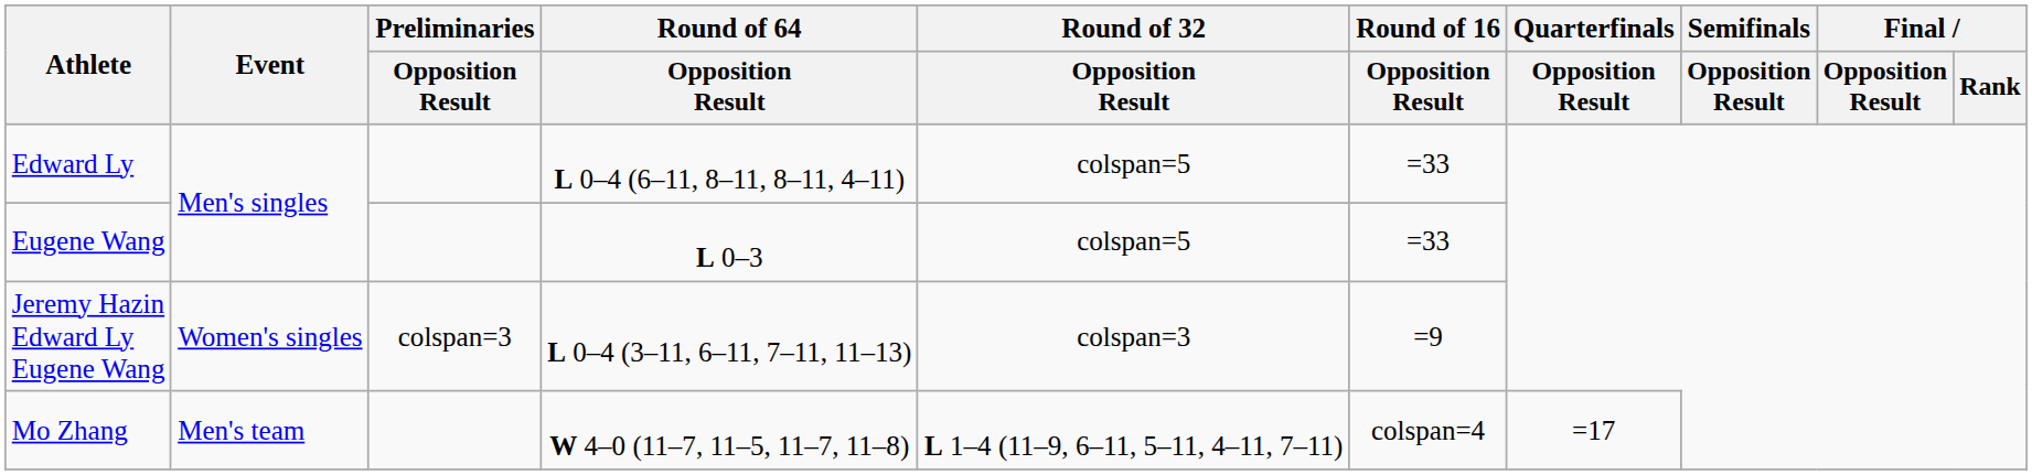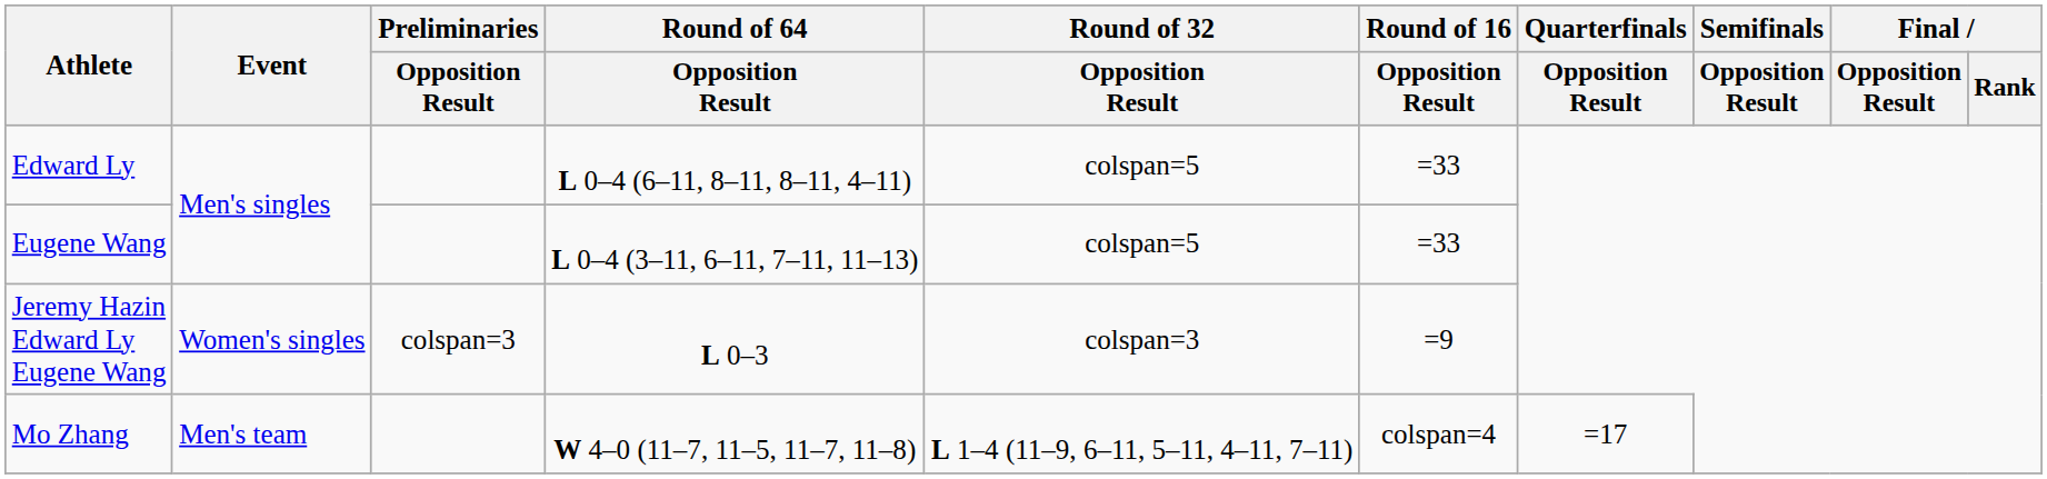Eugene Wang | Round of 64 / Opposition Result: L 0–3 -> L 0–4 (3–11, 6–11, 7–11, 11–13)
Jeremy Hazin Edward Ly Eugene Wang | Round of 64 / Opposition Result: L 0–4 (3–11, 6–11, 7–11, 11–13) -> L 0–3
